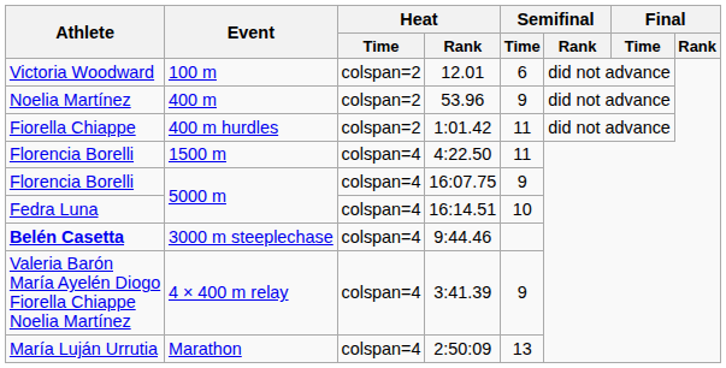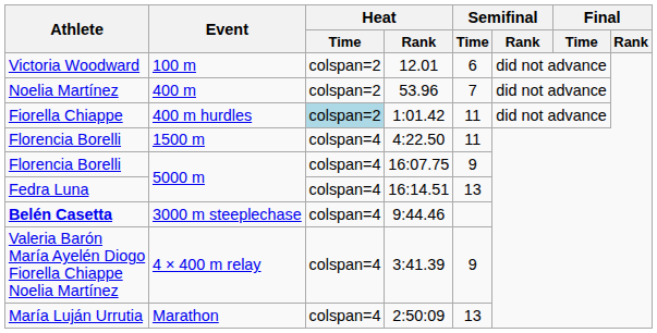53.96 | Semifinal / Time: 9 -> 7
1:01.42 | Heat / Time: no background -> lightblue background
16:14.51 | Semifinal / Time: 10 -> 13
